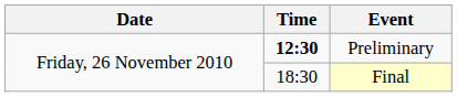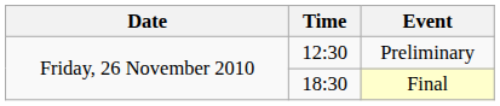Preliminary | Time: bold -> normal
